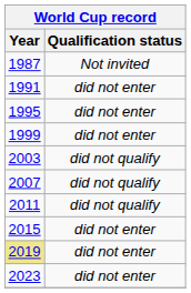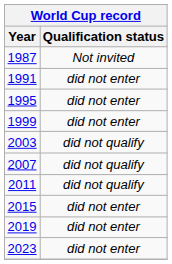2019 | Year: khaki background -> no background
